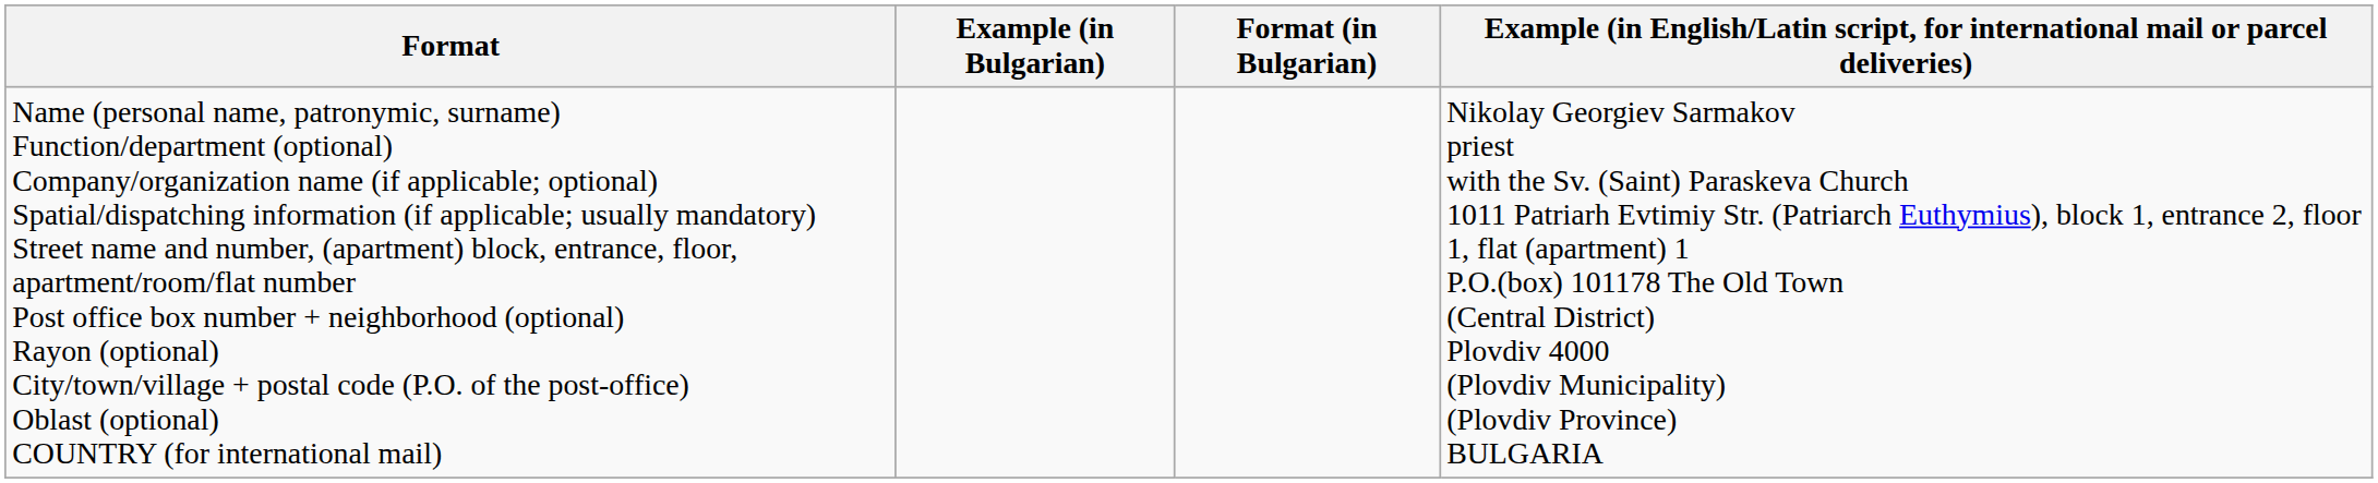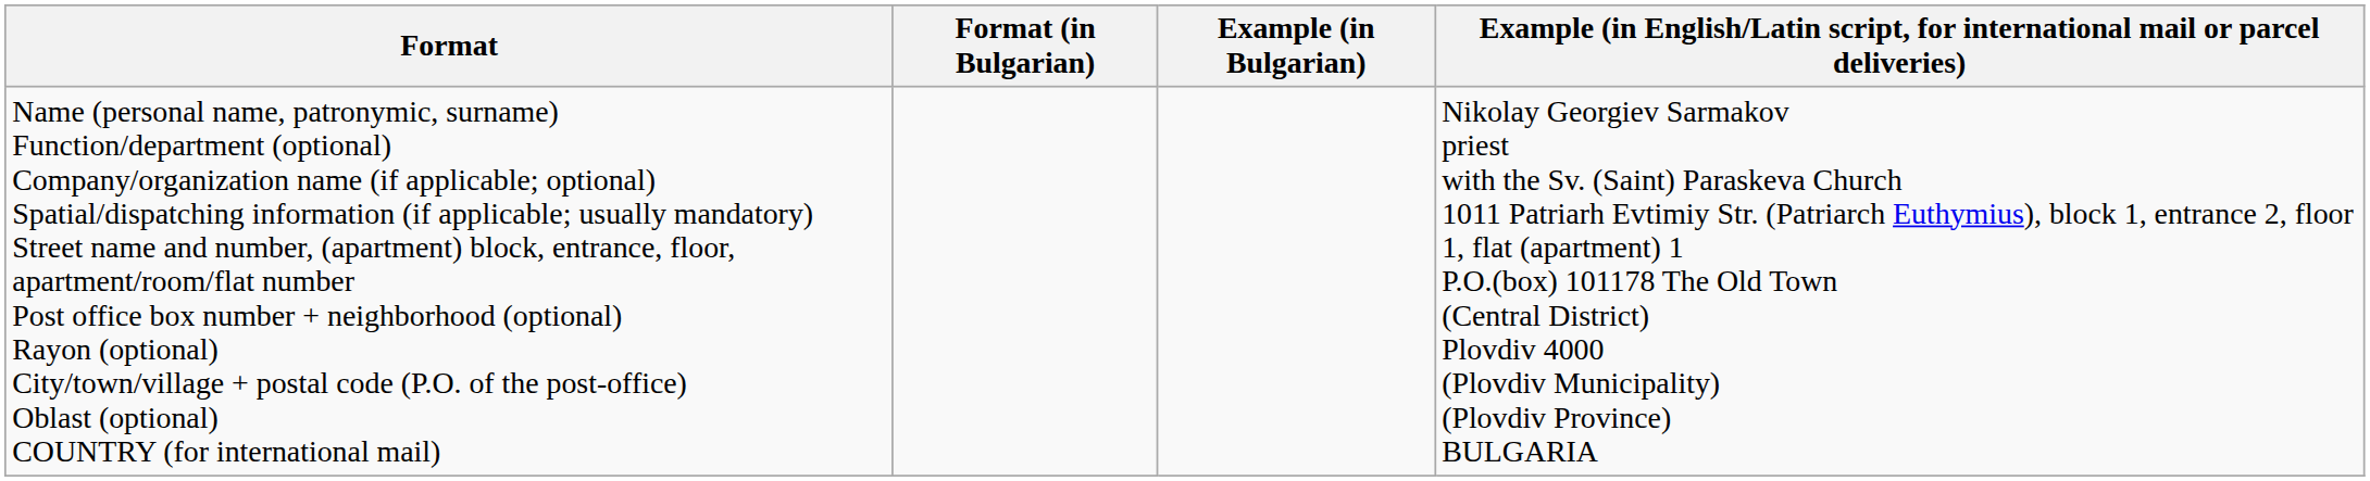columns swapped: Format (in Bulgarian) <-> Example (in Bulgarian)
